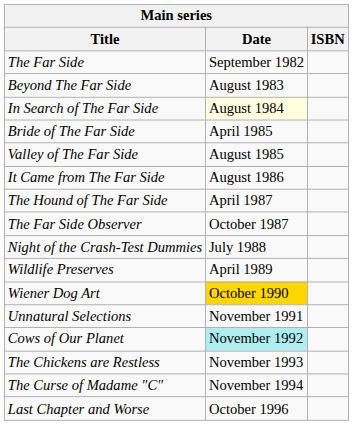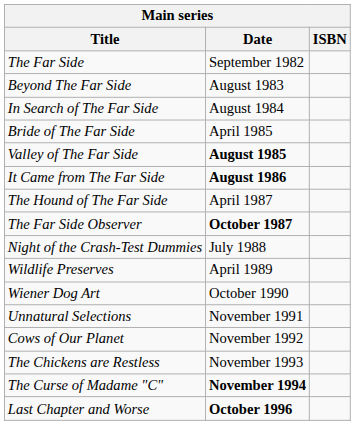In Search of The Far Side | Date: lightyellow background -> no background
Valley of The Far Side | Date: normal -> bold
It Came from The Far Side | Date: normal -> bold
The Far Side Observer | Date: normal -> bold
Wiener Dog Art | Date: gold background -> no background
Cows of Our Planet | Date: paleturquoise background -> no background
The Curse of Madame "C" | Date: normal -> bold
Last Chapter and Worse | Date: normal -> bold
